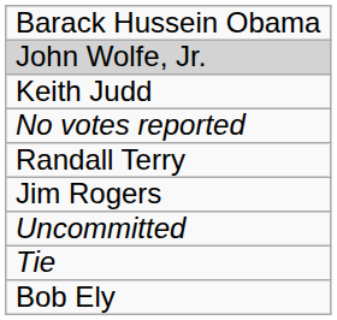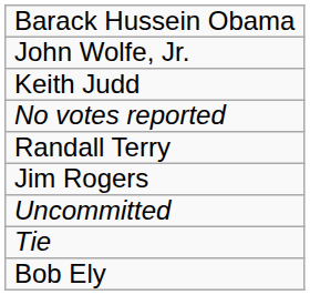row 2 | column 1: lightgrey background -> no background
